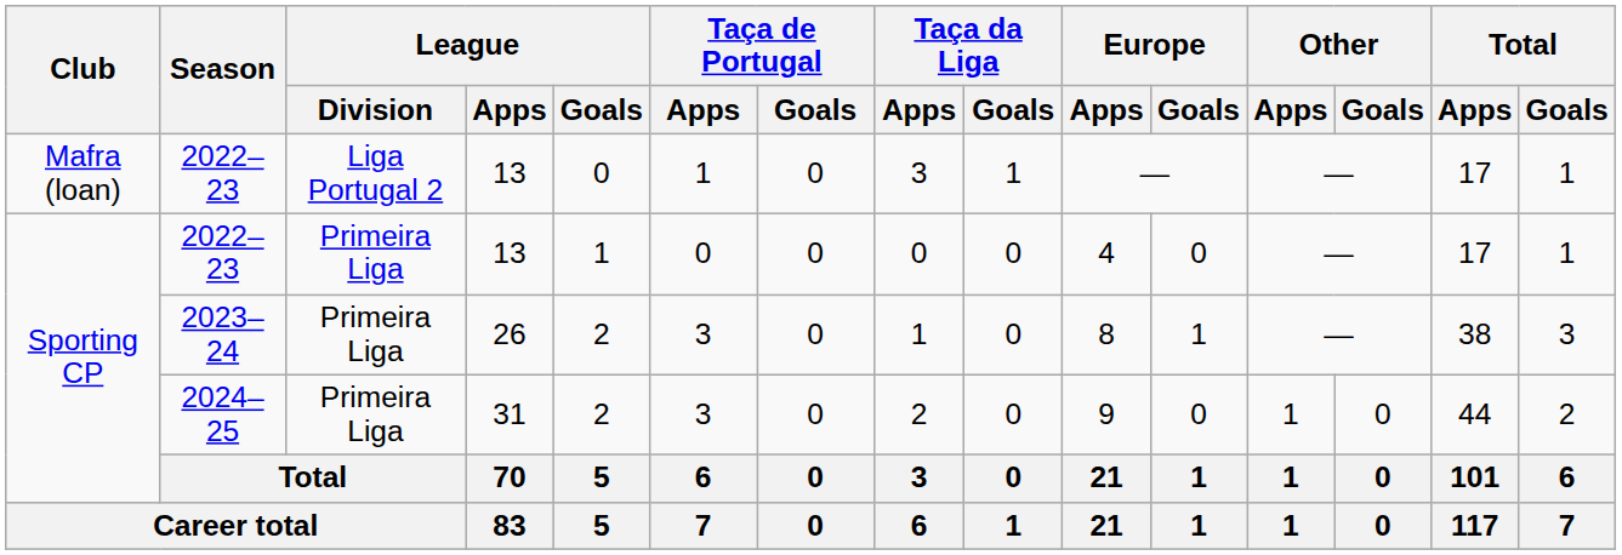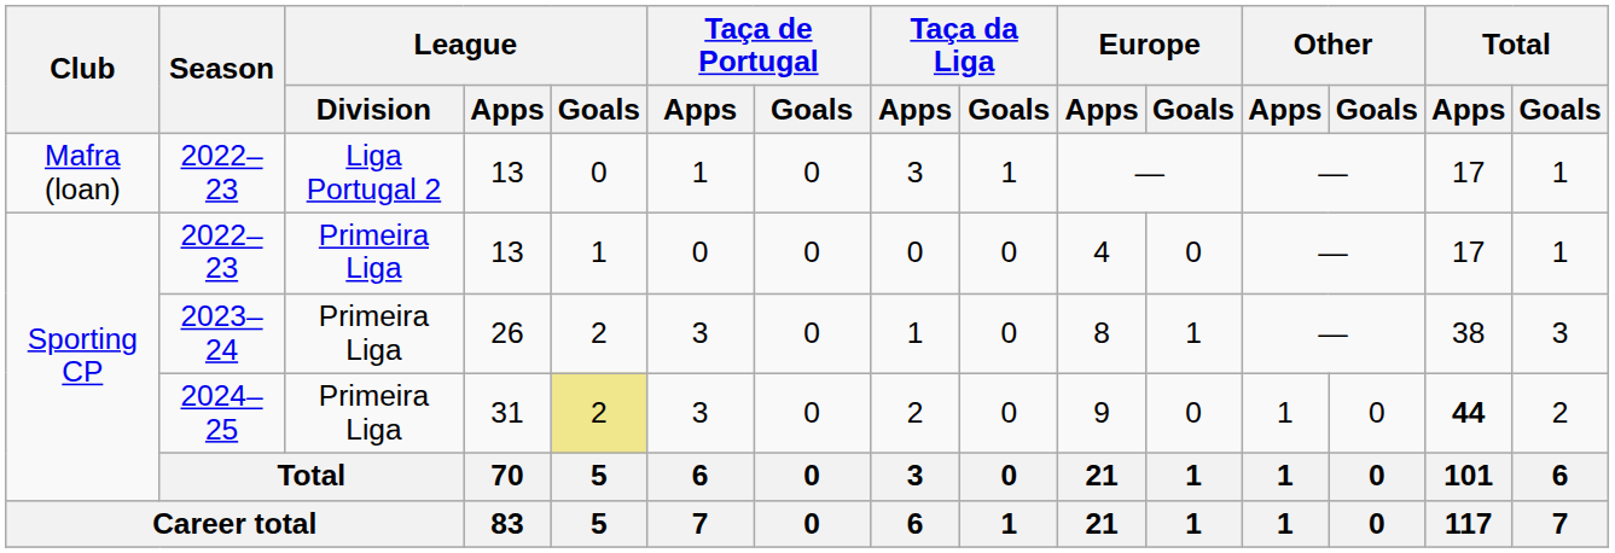2024–25 | League / Goals: no background -> khaki background
2024–25 | Total / Apps: normal -> bold
